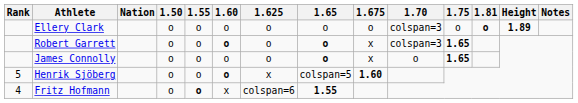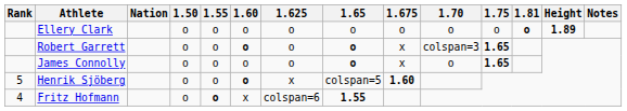Ellery Clark | 1.70: colspan=3 -> o
